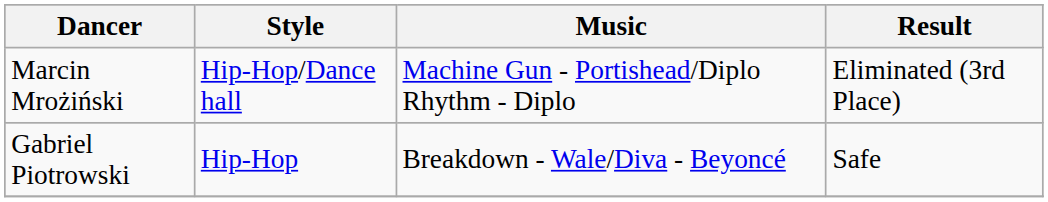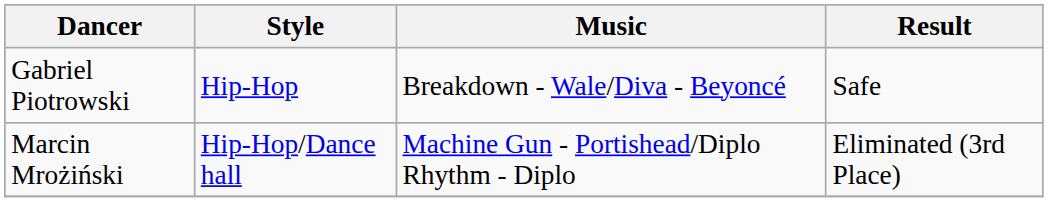rows swapped: Gabriel Piotrowski <-> Marcin Mrożiński
